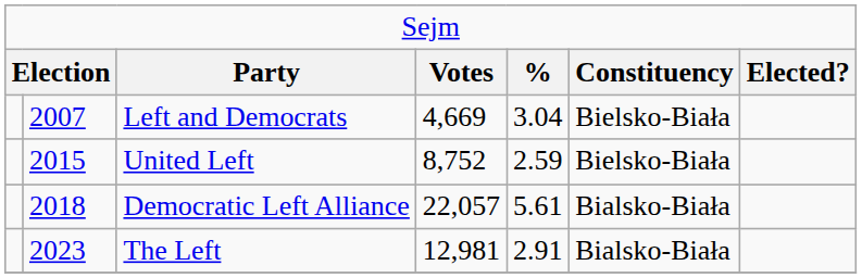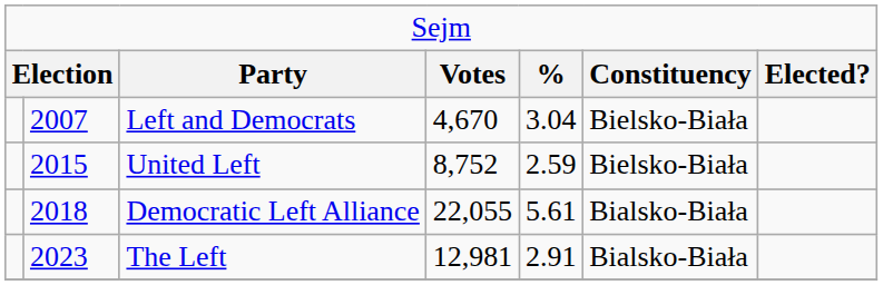Left and Democrats | column 4: 4,669 -> 4,670
Democratic Left Alliance | column 4: 22,057 -> 22,055
